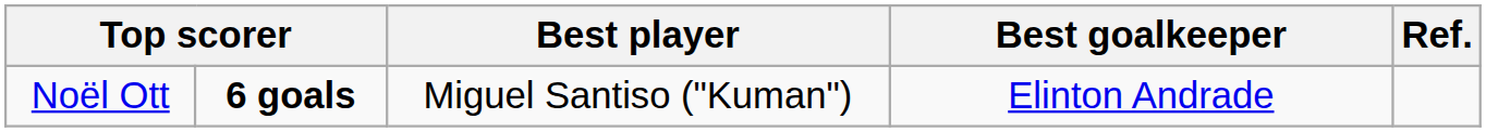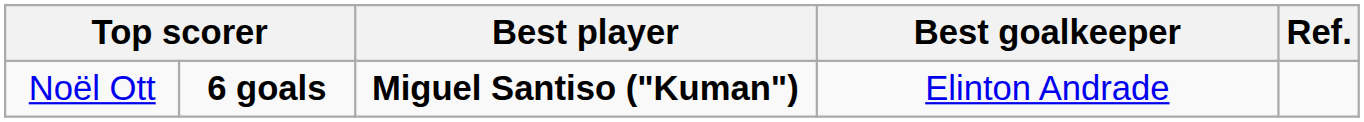Noël Ott | Best player: normal -> bold
